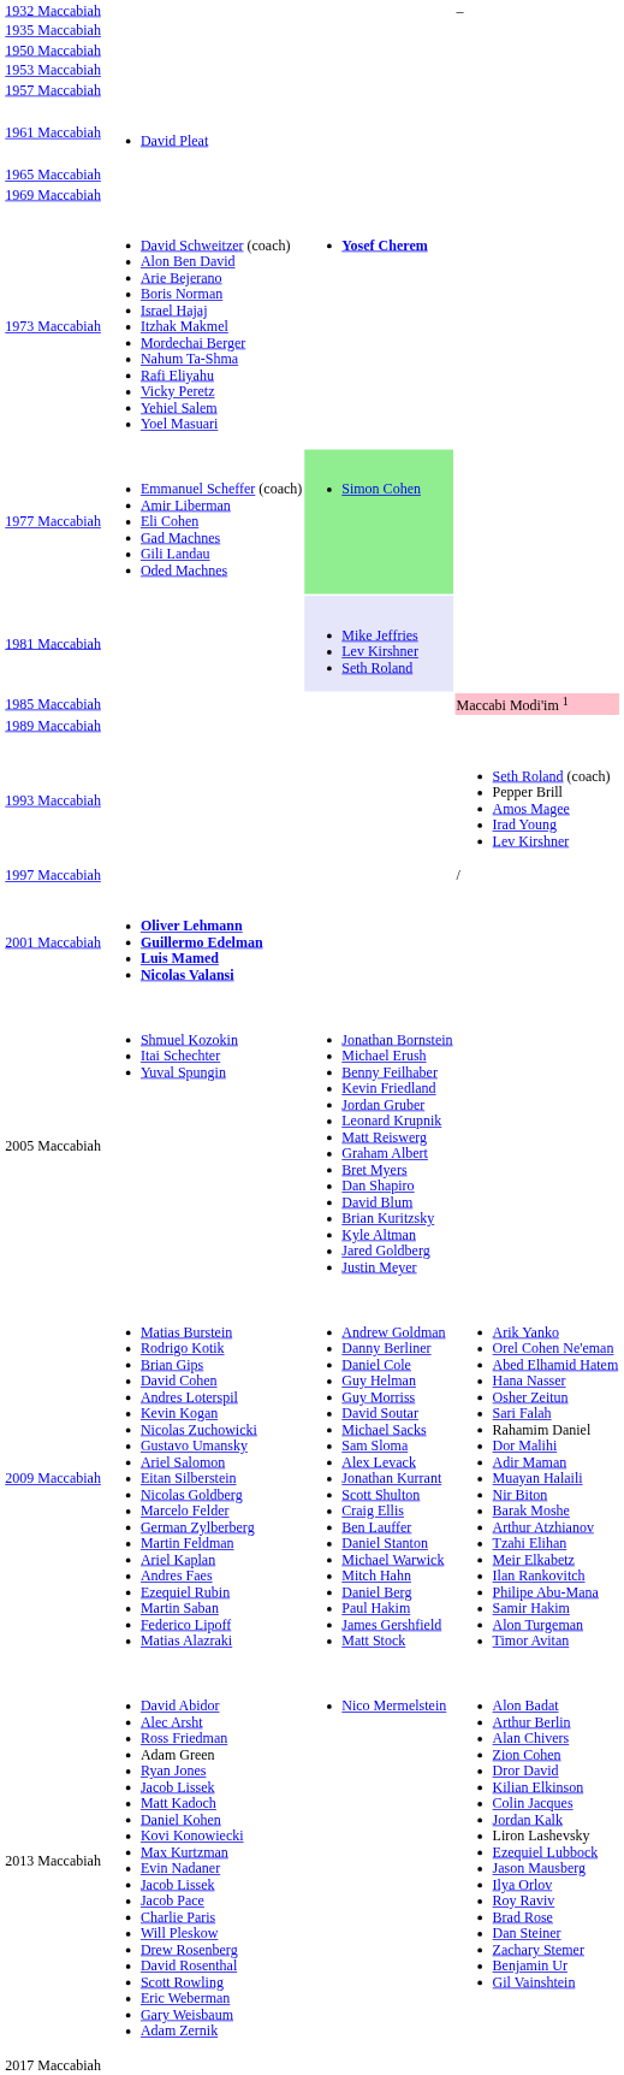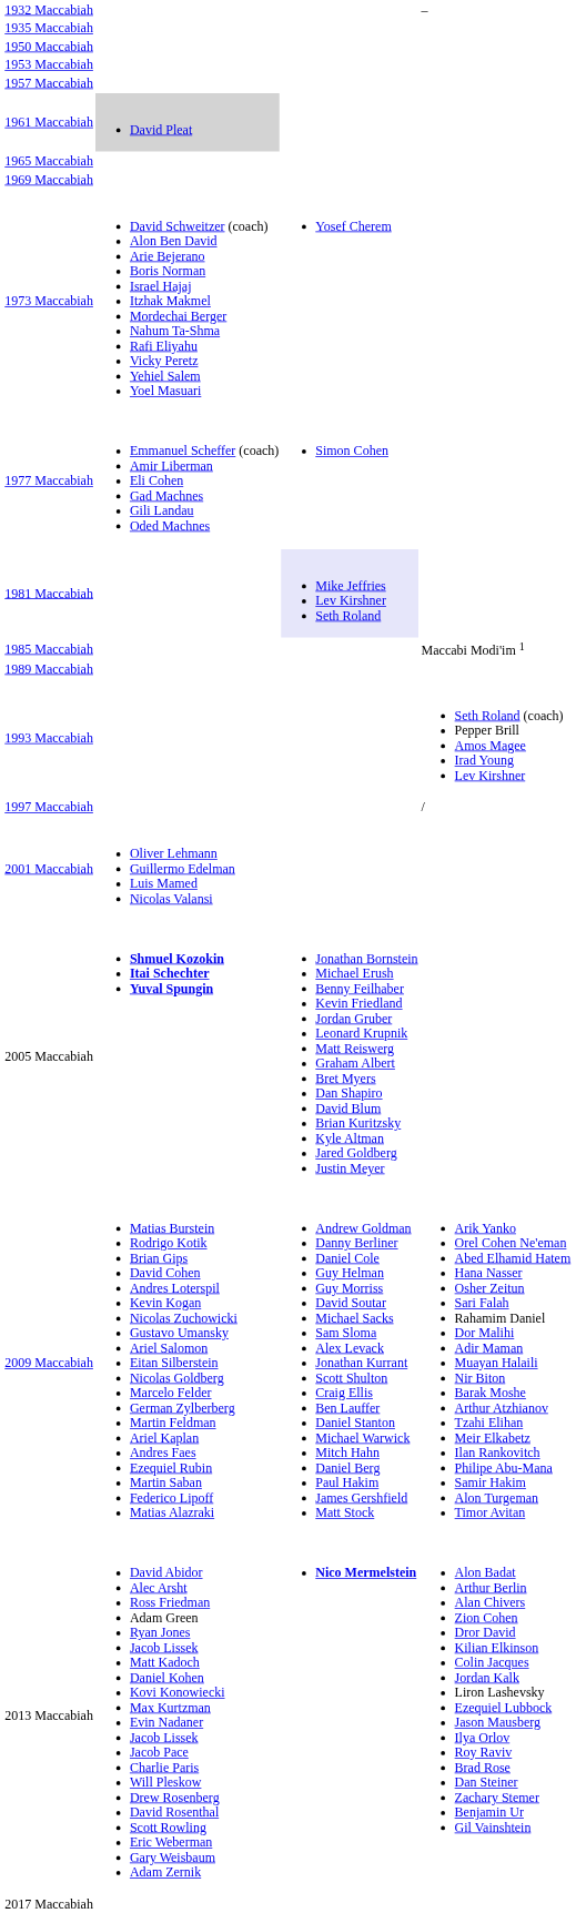1961 Maccabiah | column 2: no background -> lightgrey background
1973 Maccabiah | column 3: bold -> normal
1977 Maccabiah | column 3: lightgreen background -> no background
1985 Maccabiah | column 4: pink background -> no background
2001 Maccabiah | column 2: bold -> normal
2005 Maccabiah | column 2: normal -> bold
2013 Maccabiah | column 3: normal -> bold
